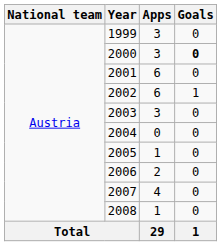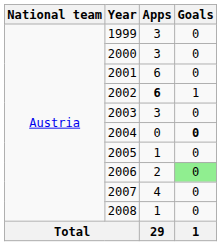2000 | Goals: bold -> normal
2002 | Apps: normal -> bold
2004 | Goals: normal -> bold
2006 | Goals: no background -> lightgreen background
